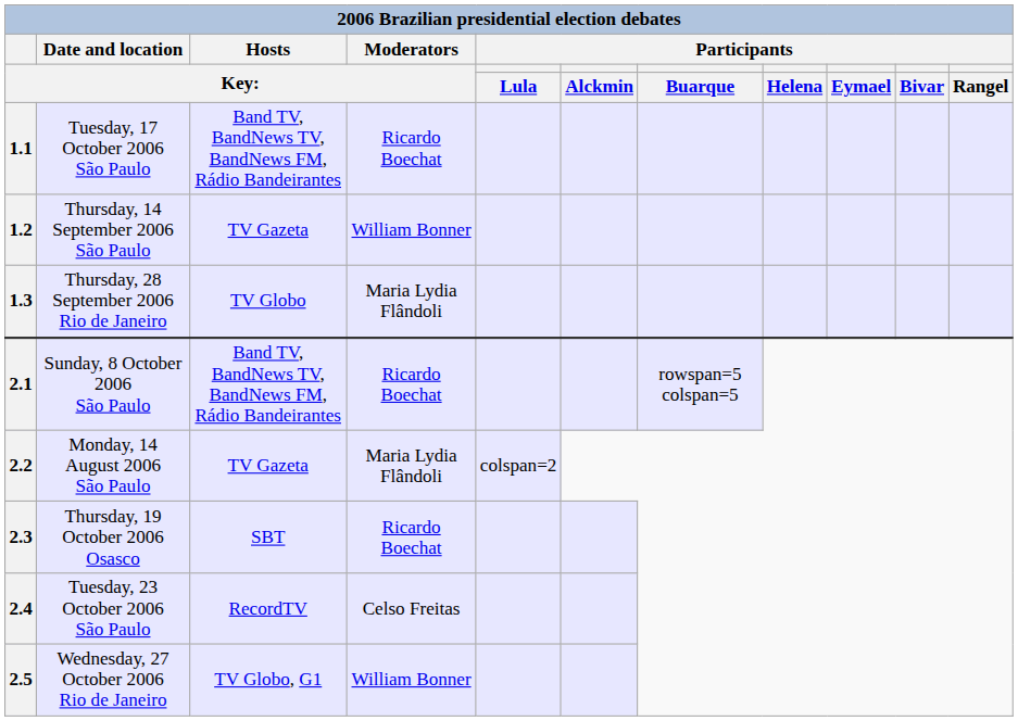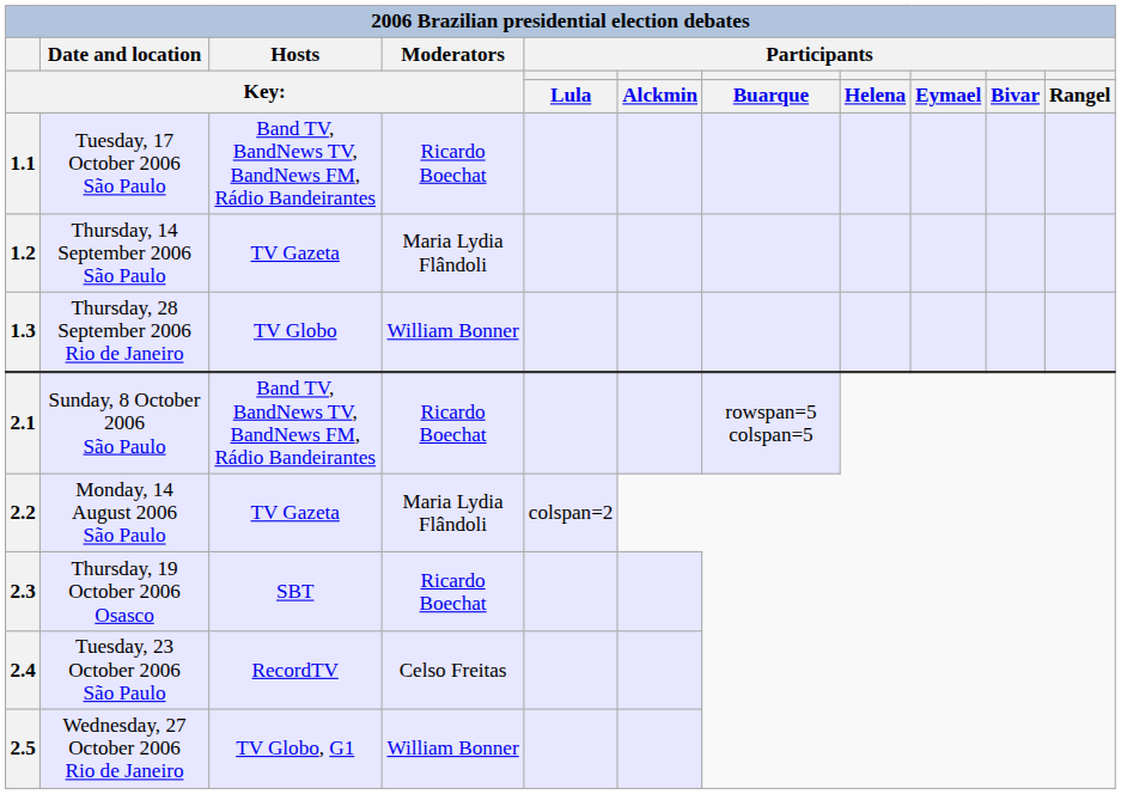1.2 | Moderators / Key:: William Bonner -> Maria Lydia Flândoli
1.3 | Moderators / Key:: Maria Lydia Flândoli -> William Bonner
